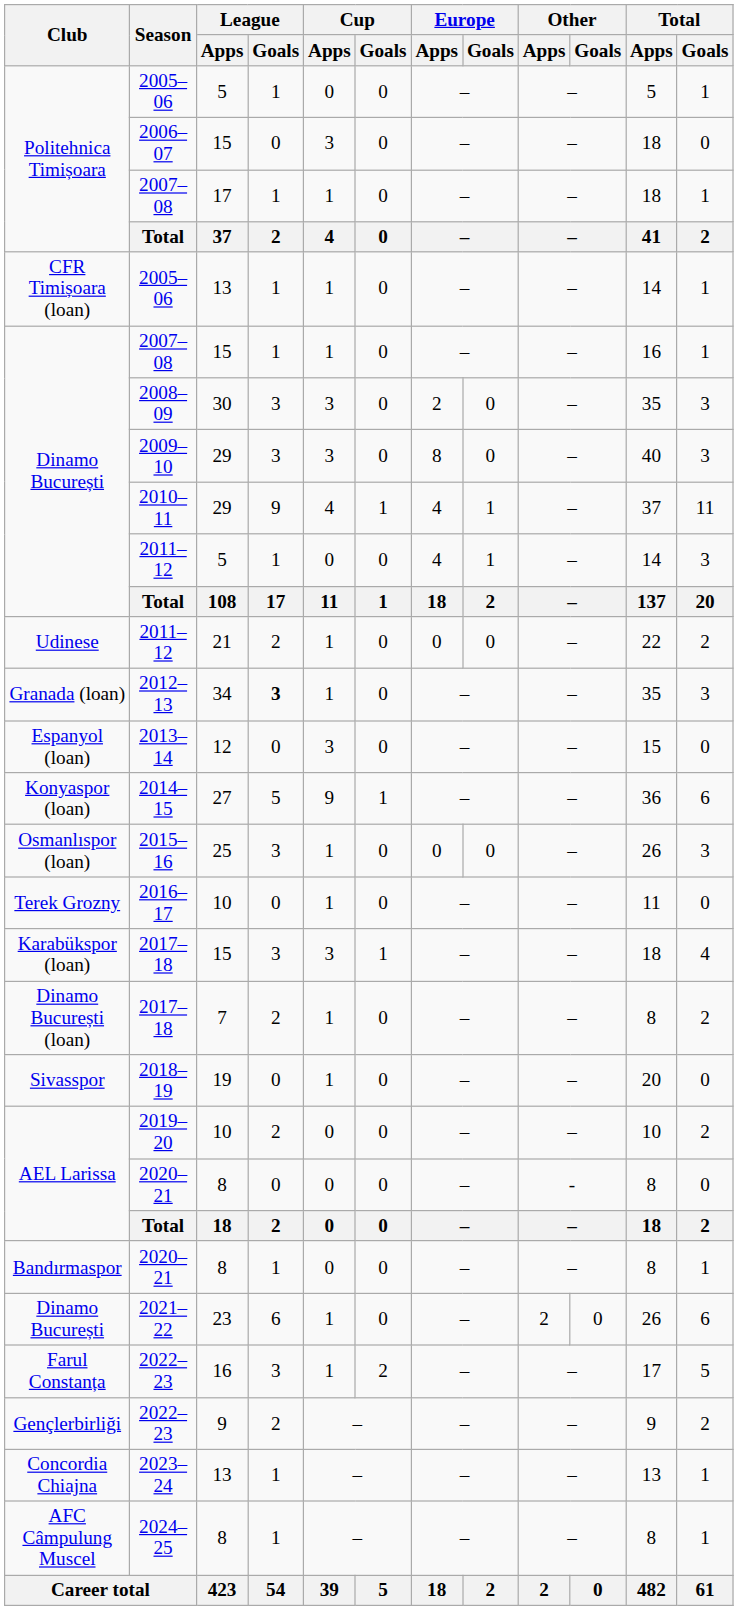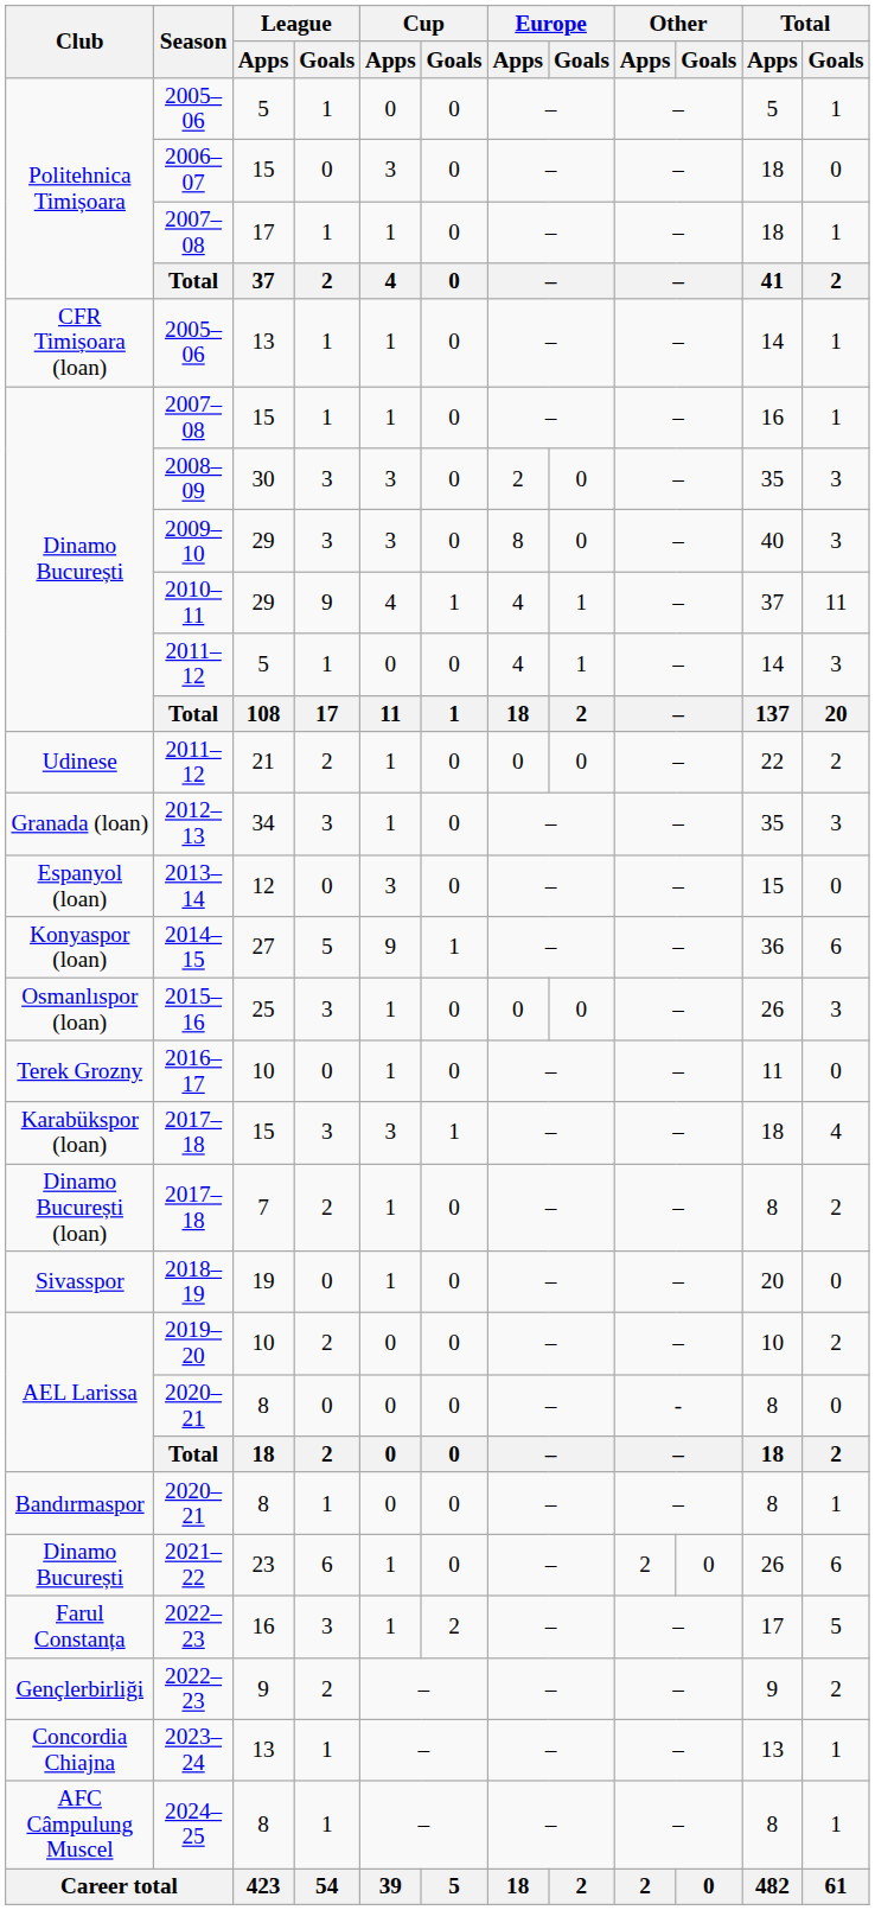2012–13 | League / Goals: bold -> normal
